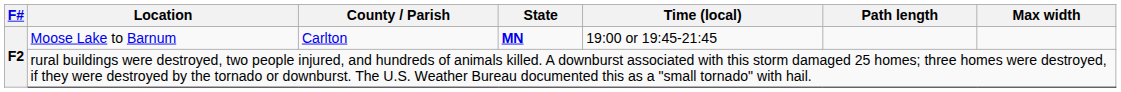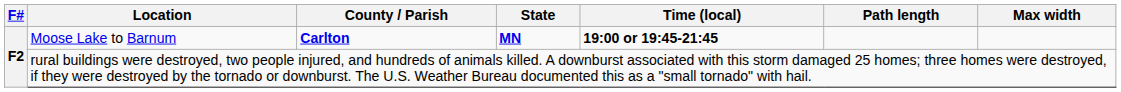Moose Lake to Barnum | County / Parish: normal -> bold
Moose Lake to Barnum | Time (local): normal -> bold
